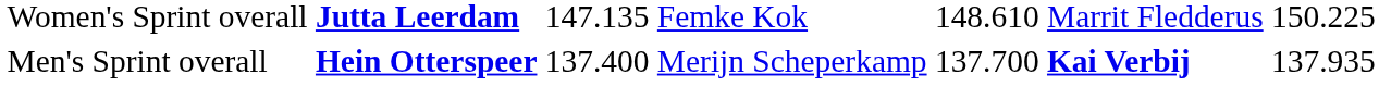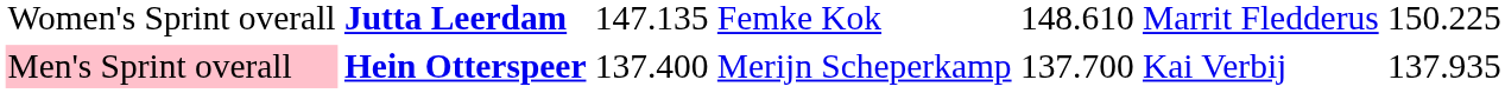row 2 | column 1: no background -> pink background
row 2 | column 6: bold -> normal
